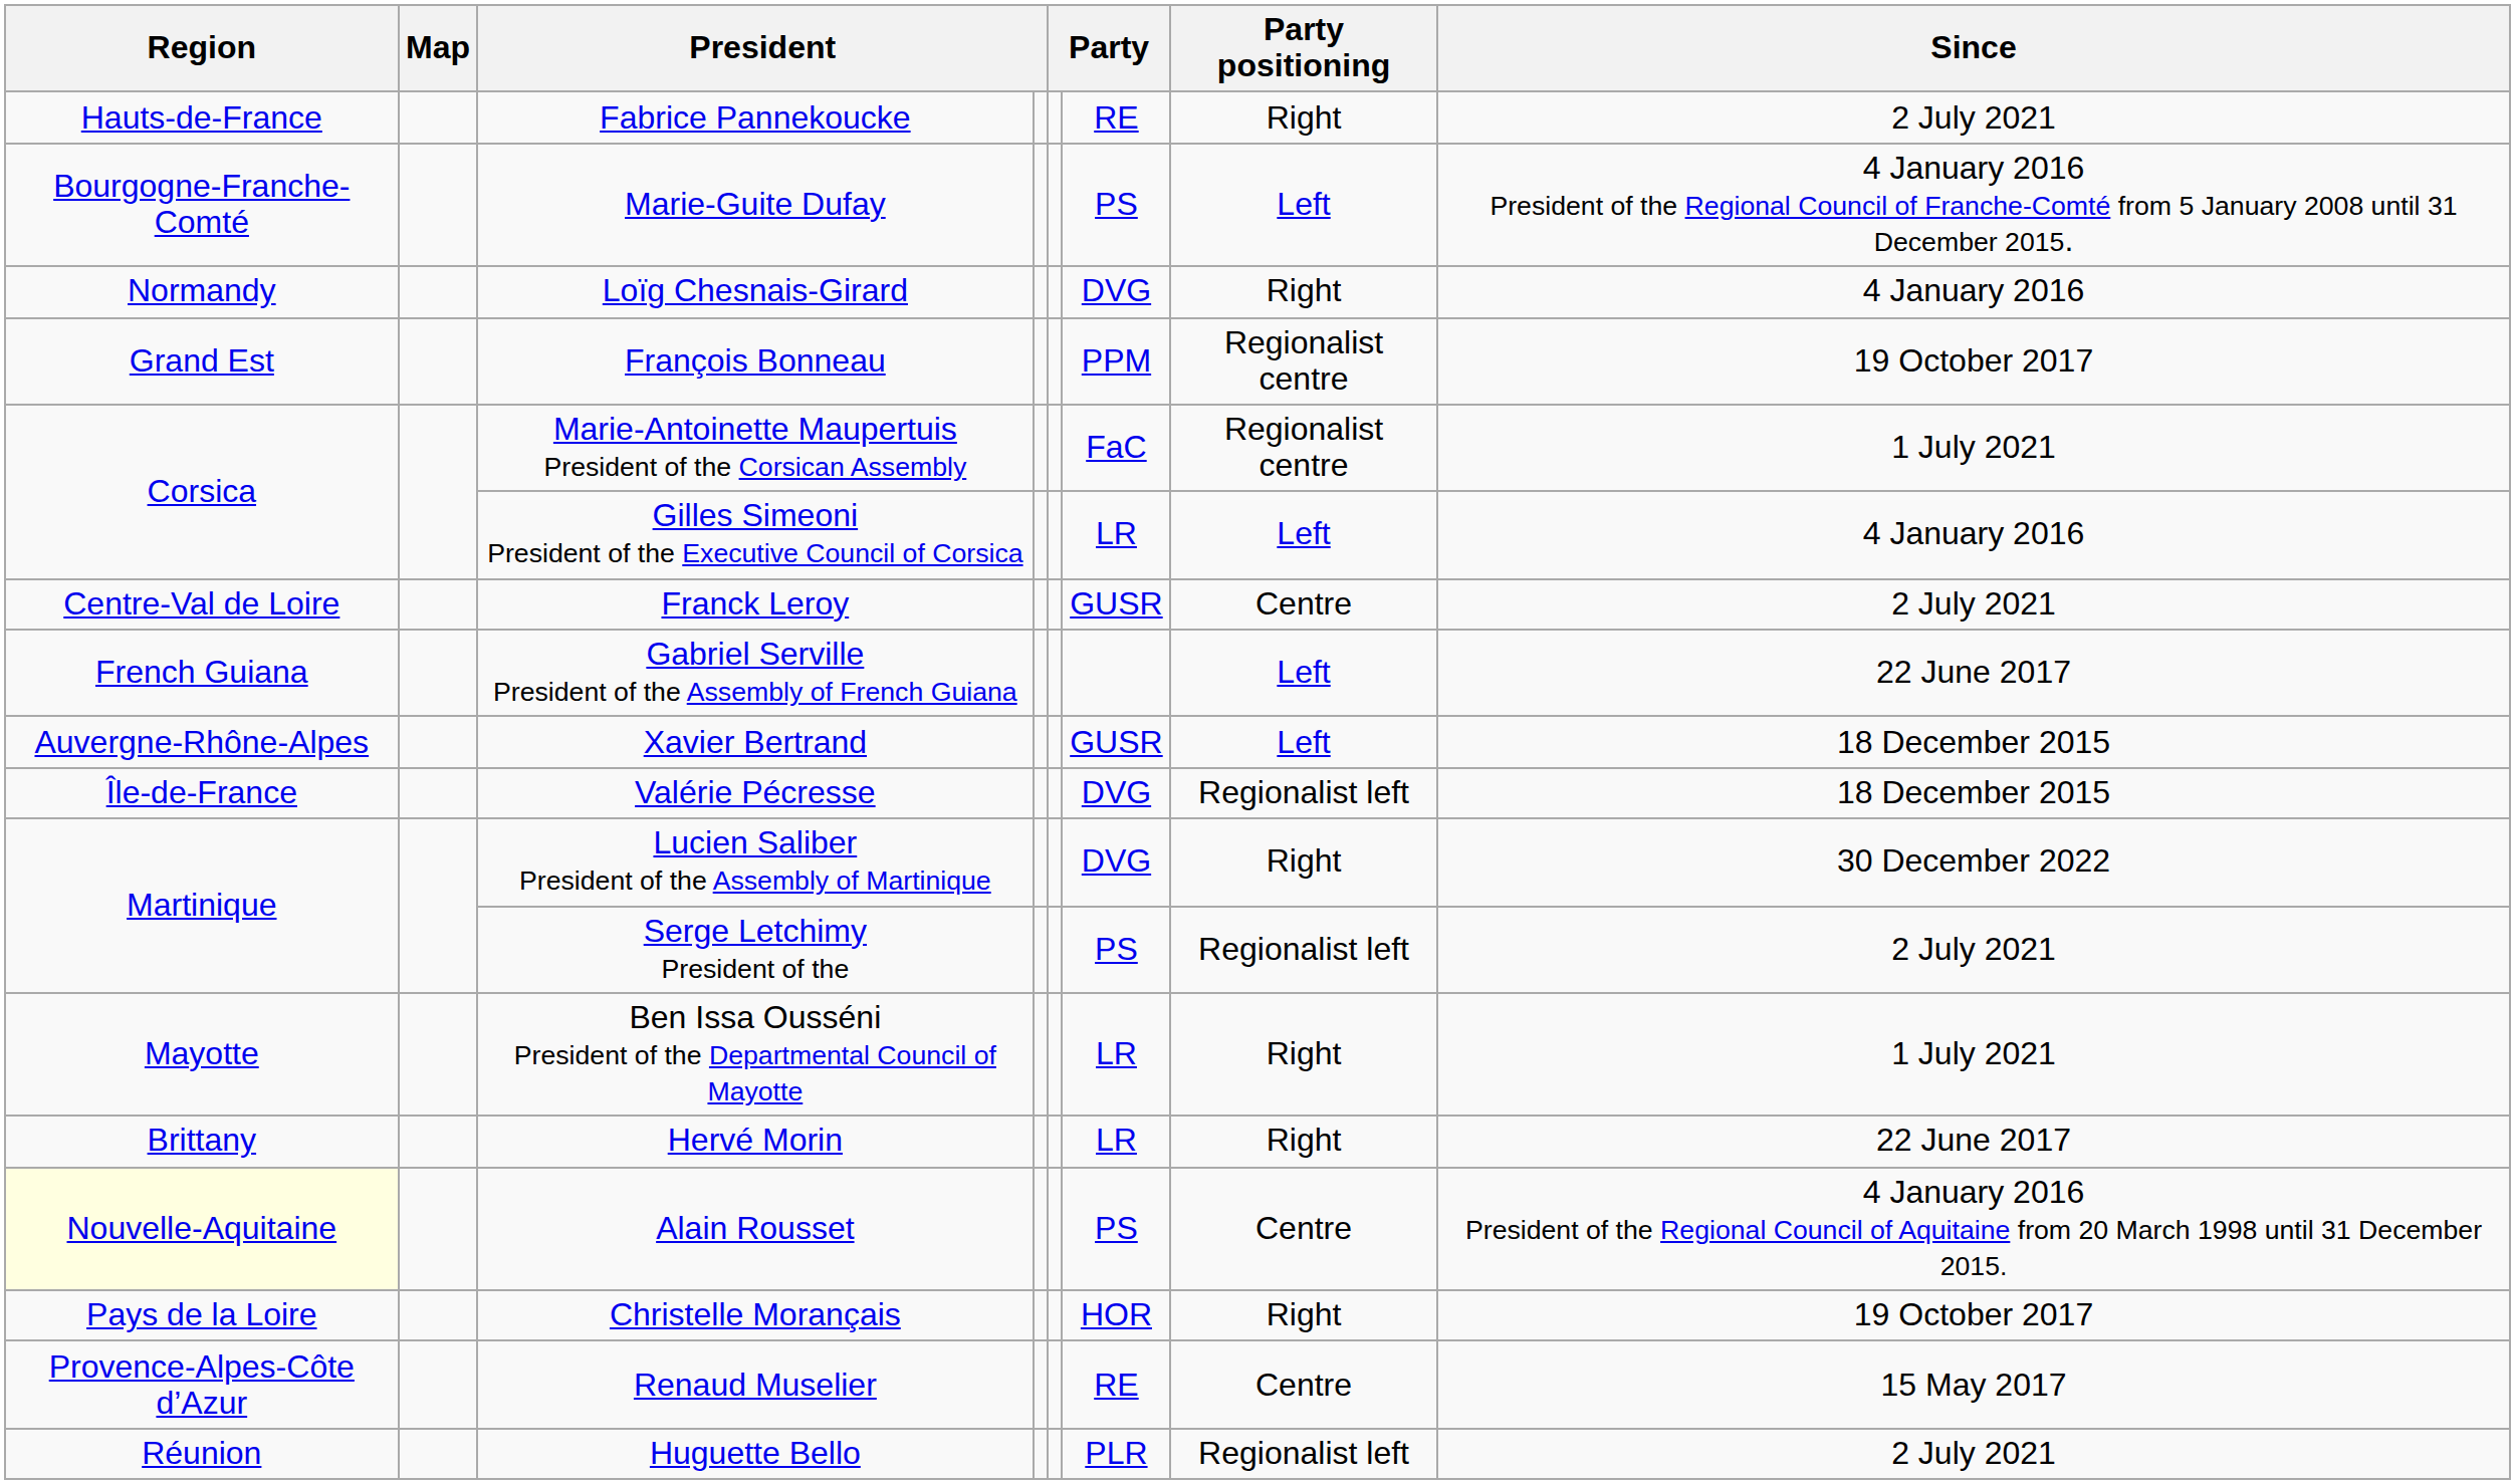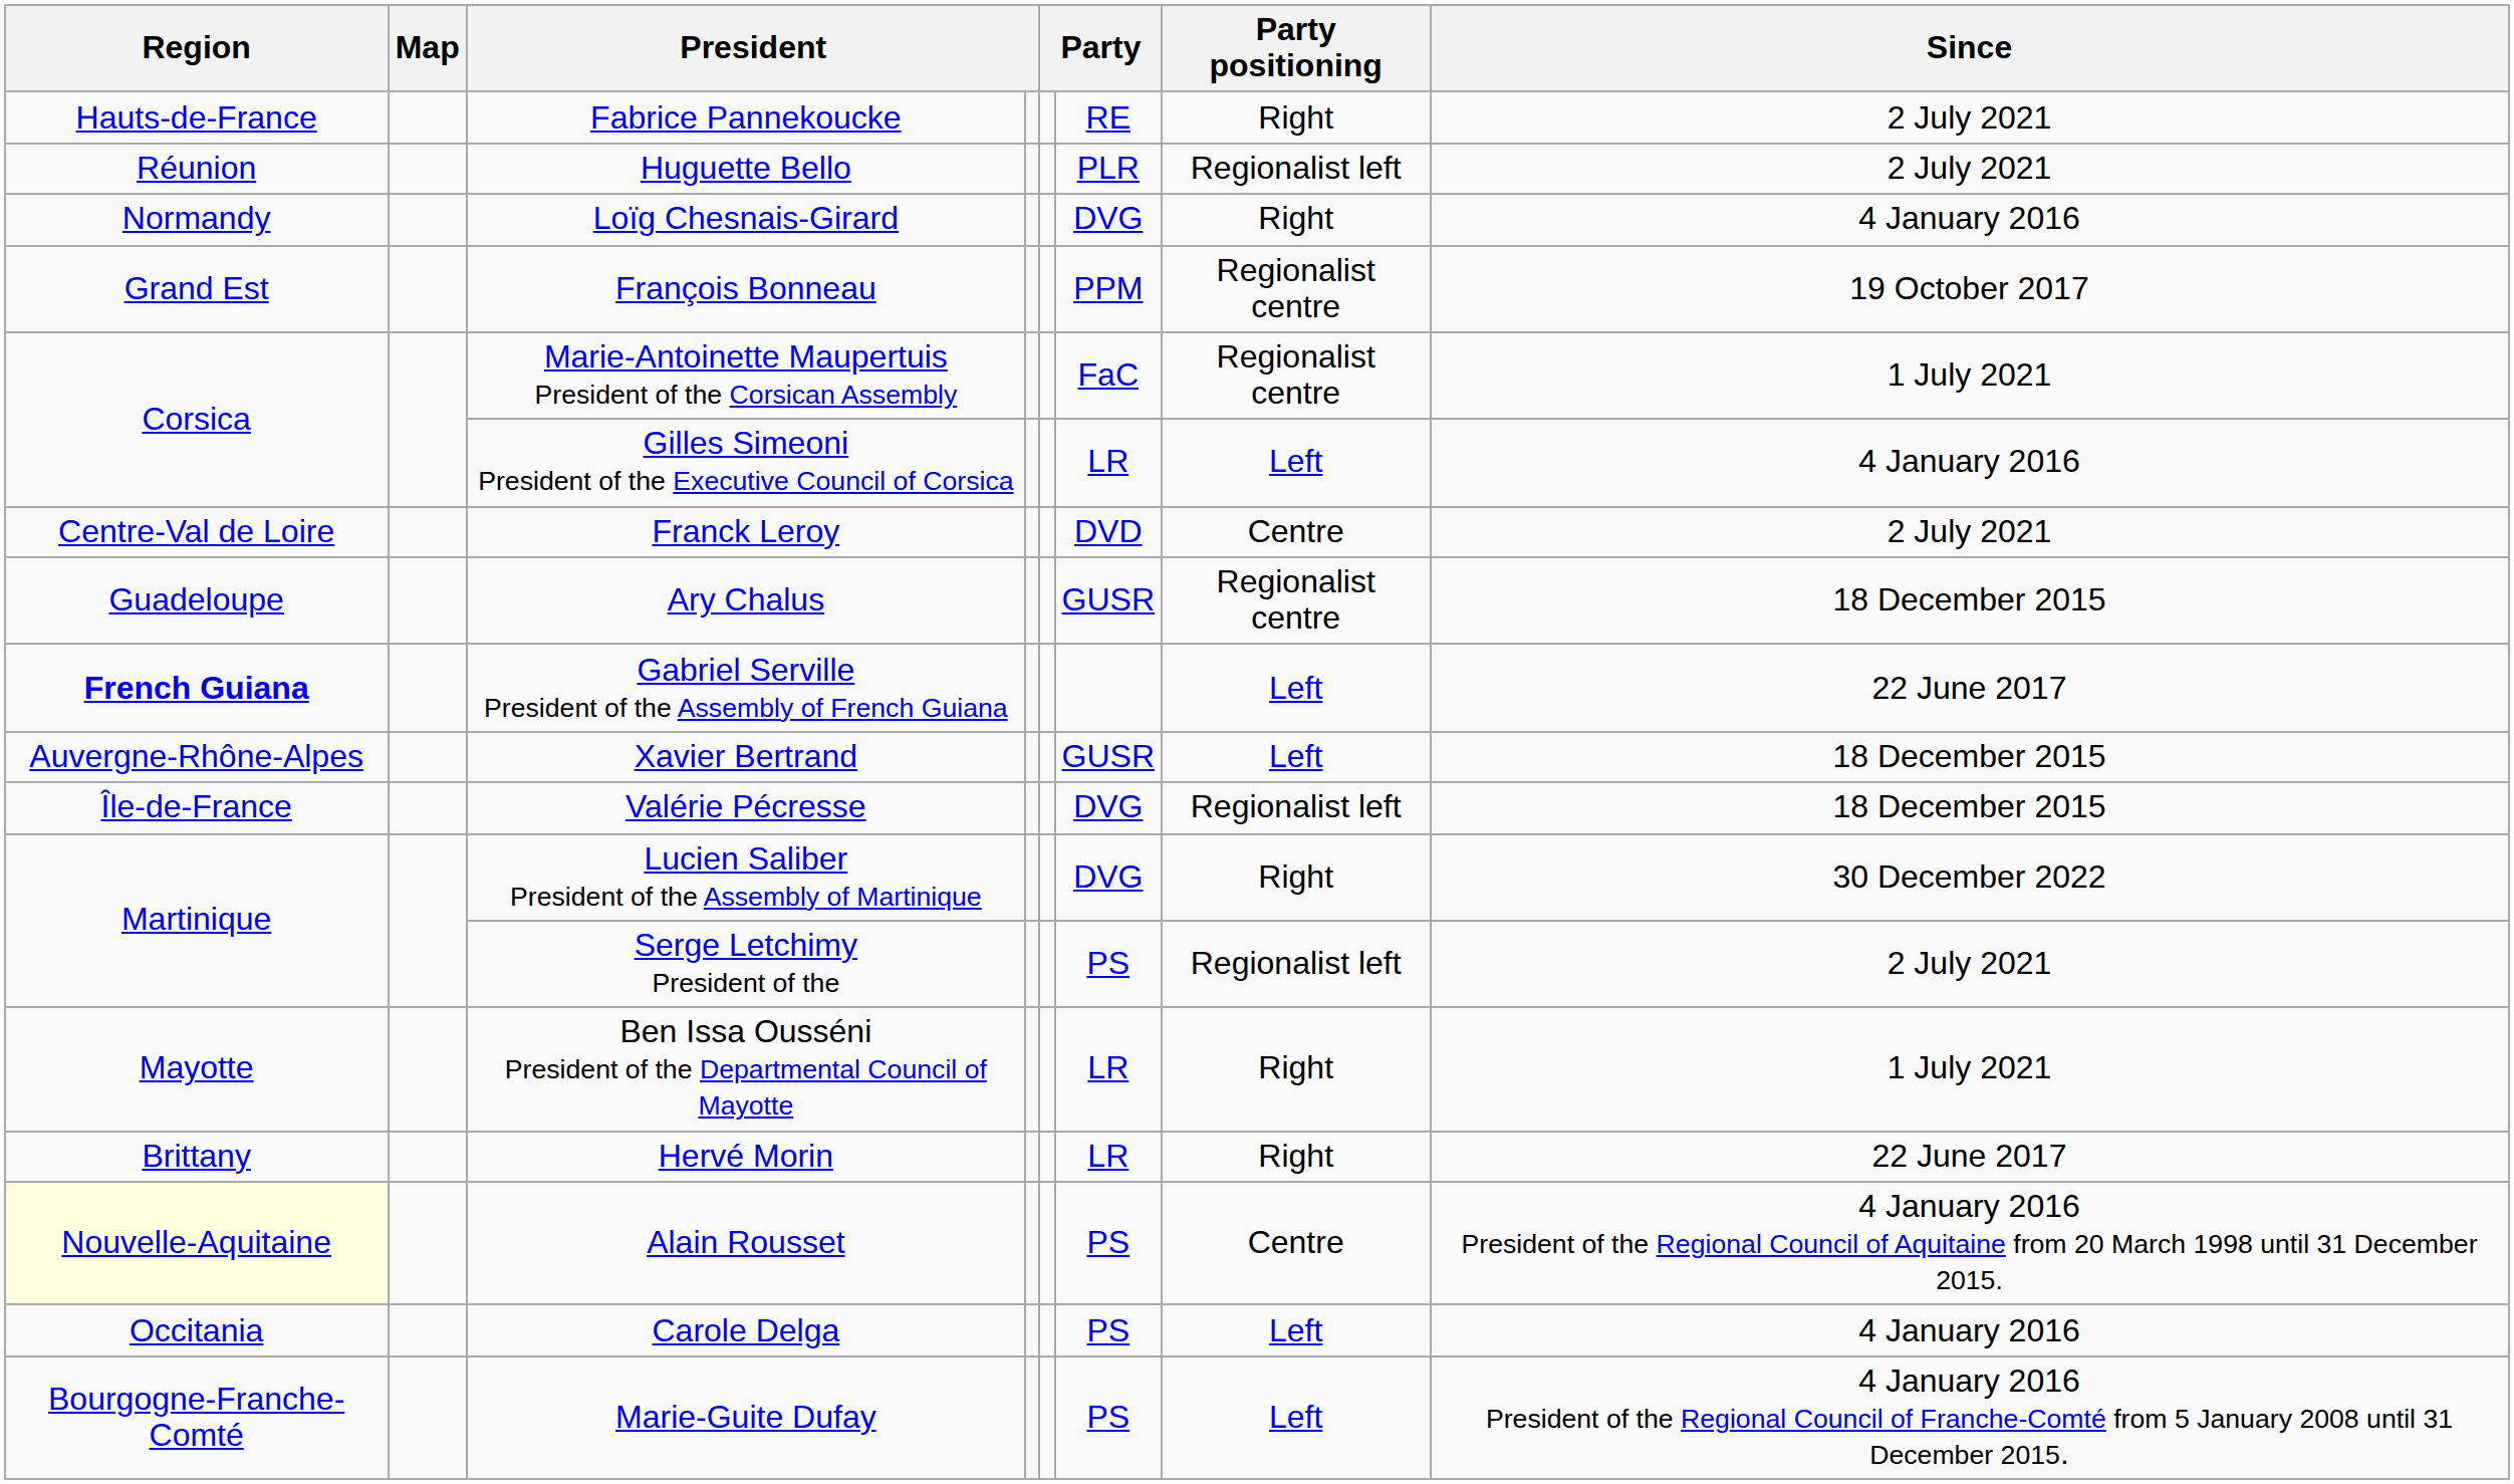rows swapped: Marie-Guite Dufay <-> Huguette Bello
Franck Leroy | column 6: GUSR -> DVD
+ row: Guadeloupe | Ary Chalus | GUSR | Regionalist centre | 18 December 2015
Gabriel Serville President of the Assembly of French Guiana | Region: normal -> bold
+ row: Occitania | Carole Delga | PS | Left | 4 January 2016
- row: Pays de la Loire | Christelle Morançais | HOR | Right | 19 October 2017
- row: Provence-Alpes-Côte d’Azur | Renaud Muselier | RE | Centre | 15 May 2017
